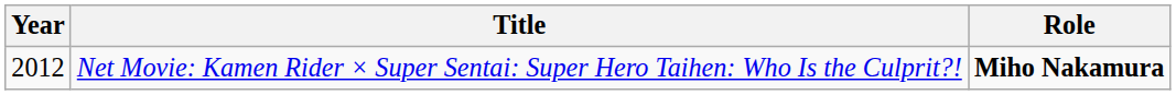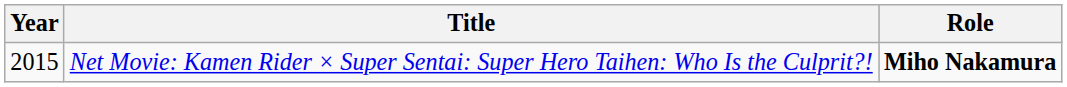row 2 | Year: 2012 -> 2015
